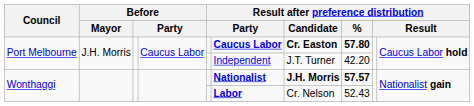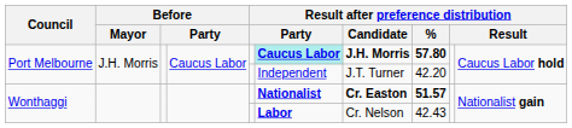row 3 | column 6: no background -> paleturquoise background
row 3 | Result after preference distribution / Candidate: Cr. Easton -> J.H. Morris
row 5 | Result after preference distribution / Candidate: J.H. Morris -> Cr. Easton
row 5 | Result after preference distribution / %: 57.57 -> 51.57
row 6 | Result after preference distribution / %: 52.43 -> 42.43
